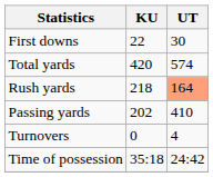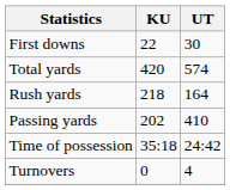Rush yards | UT: lightsalmon background -> no background
rows swapped: Turnovers <-> Time of possession
